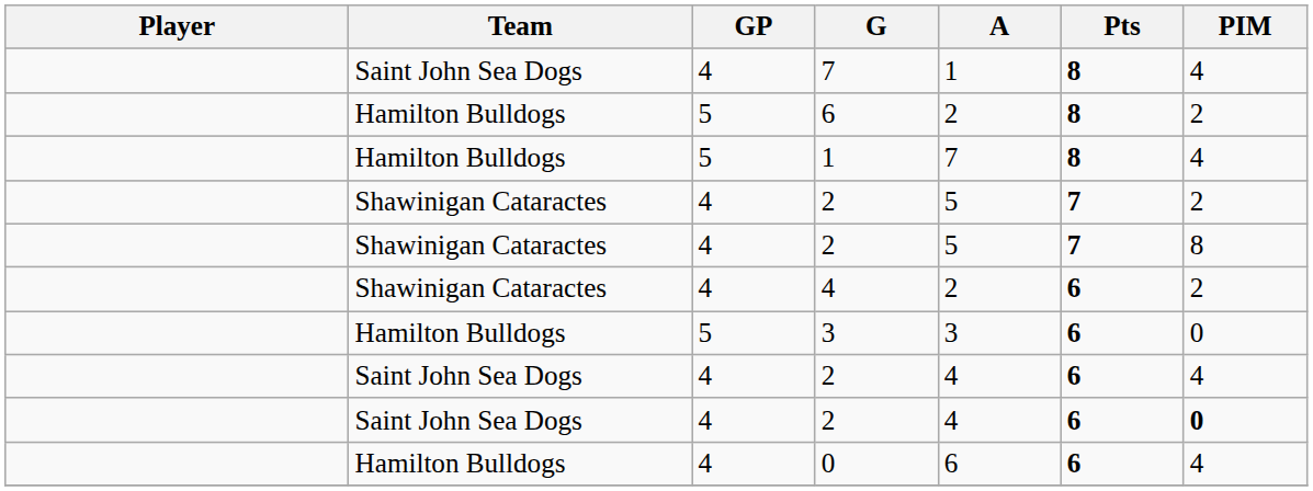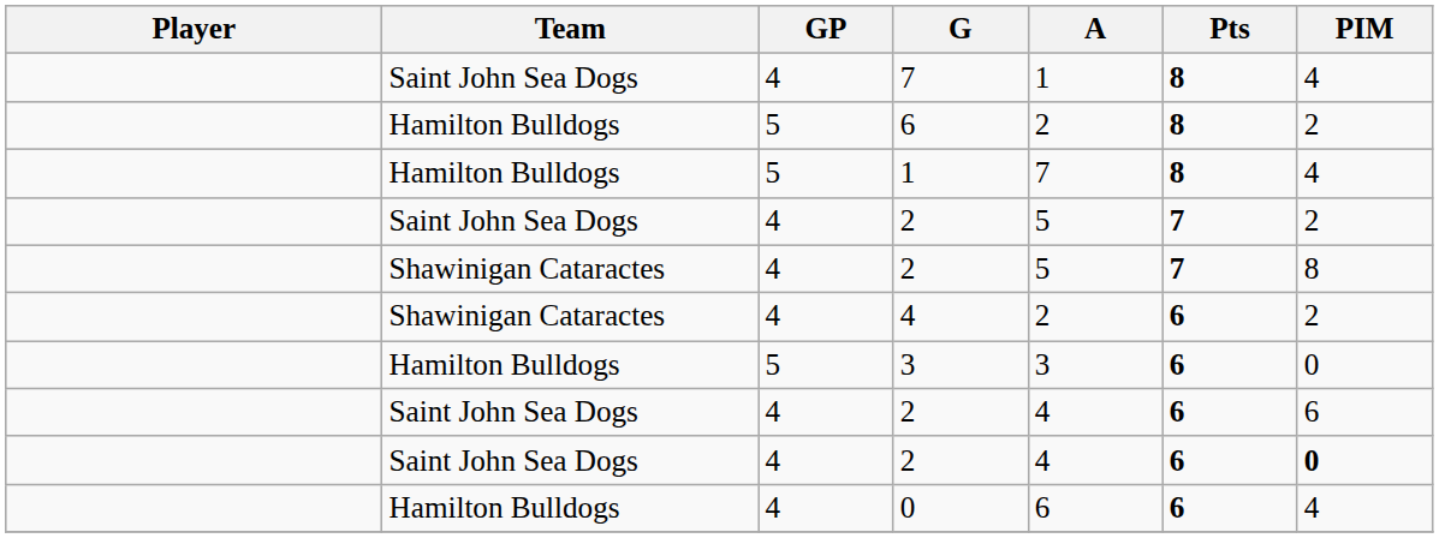row 5 | Team: Shawinigan Cataractes -> Saint John Sea Dogs
row 9 | PIM: 4 -> 6
